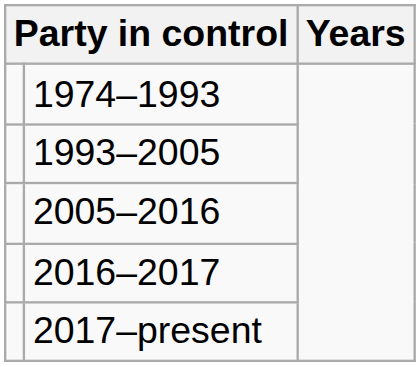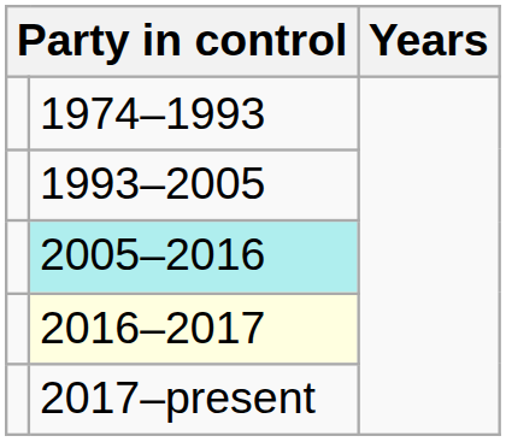2005–2016 | column 2: no background -> paleturquoise background
2016–2017 | column 2: no background -> lightyellow background
